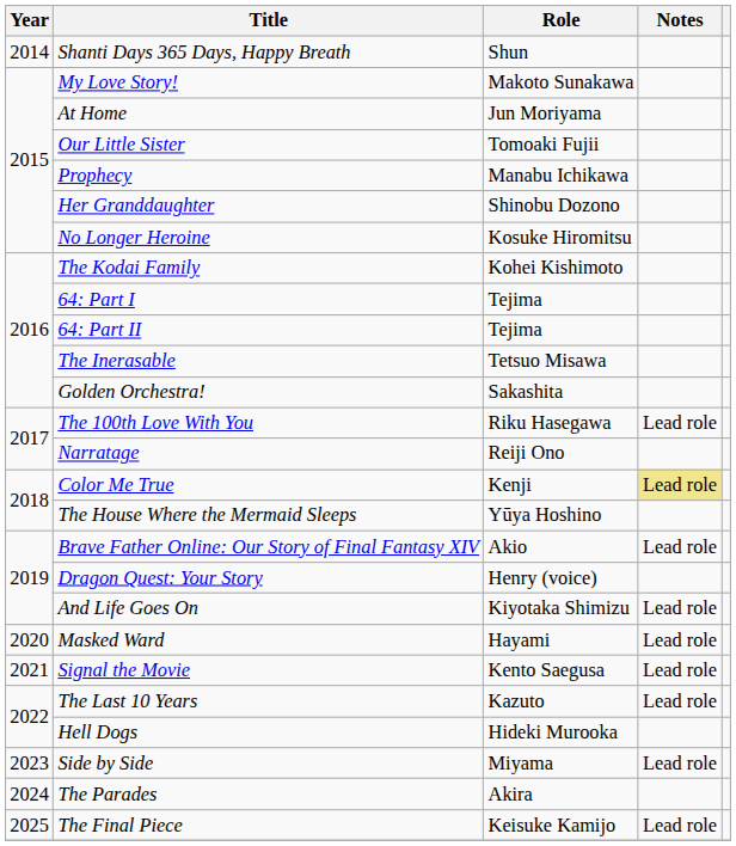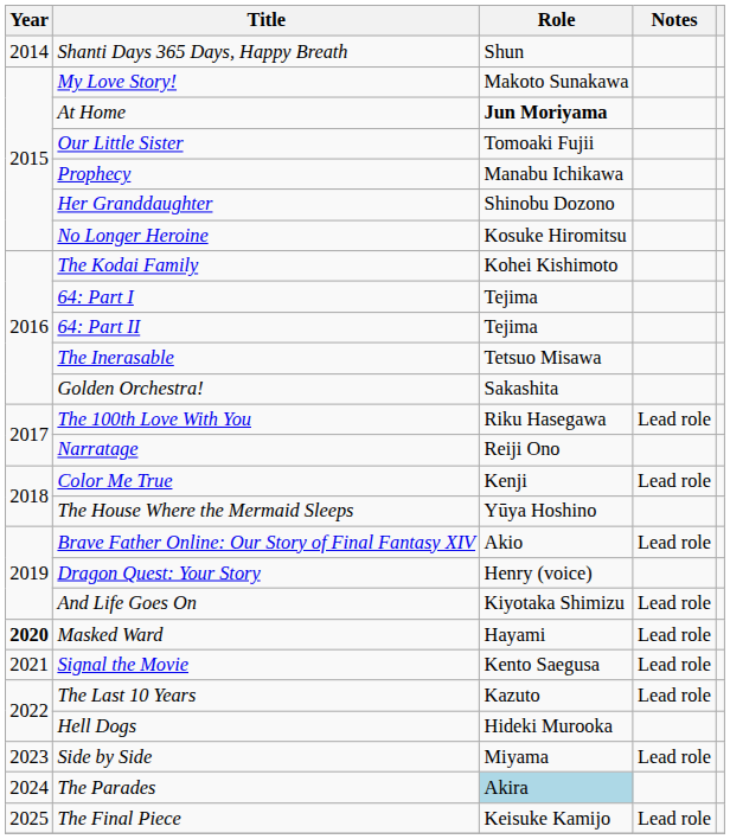At Home | Role: normal -> bold
Color Me True | Notes: khaki background -> no background
Masked Ward | Year: normal -> bold
The Parades | Role: no background -> lightblue background
